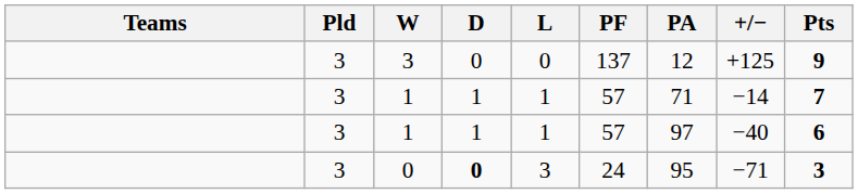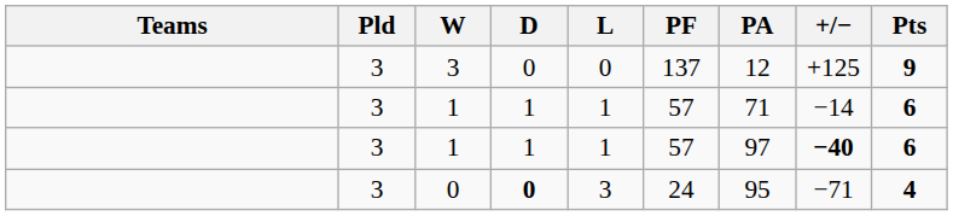row 3 | Pts: 7 -> 6
row 4 | +/−: normal -> bold
row 5 | Pts: 3 -> 4
